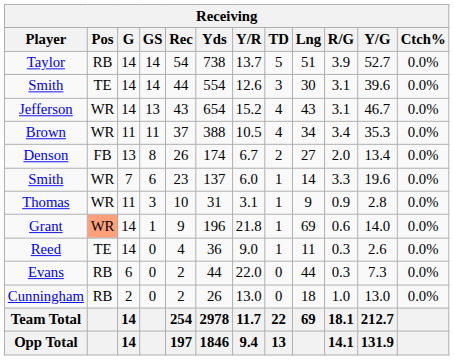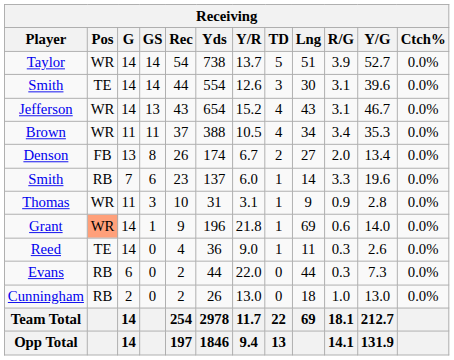Taylor | Pos: RB -> WR
Smith / 6 | Pos: WR -> RB
